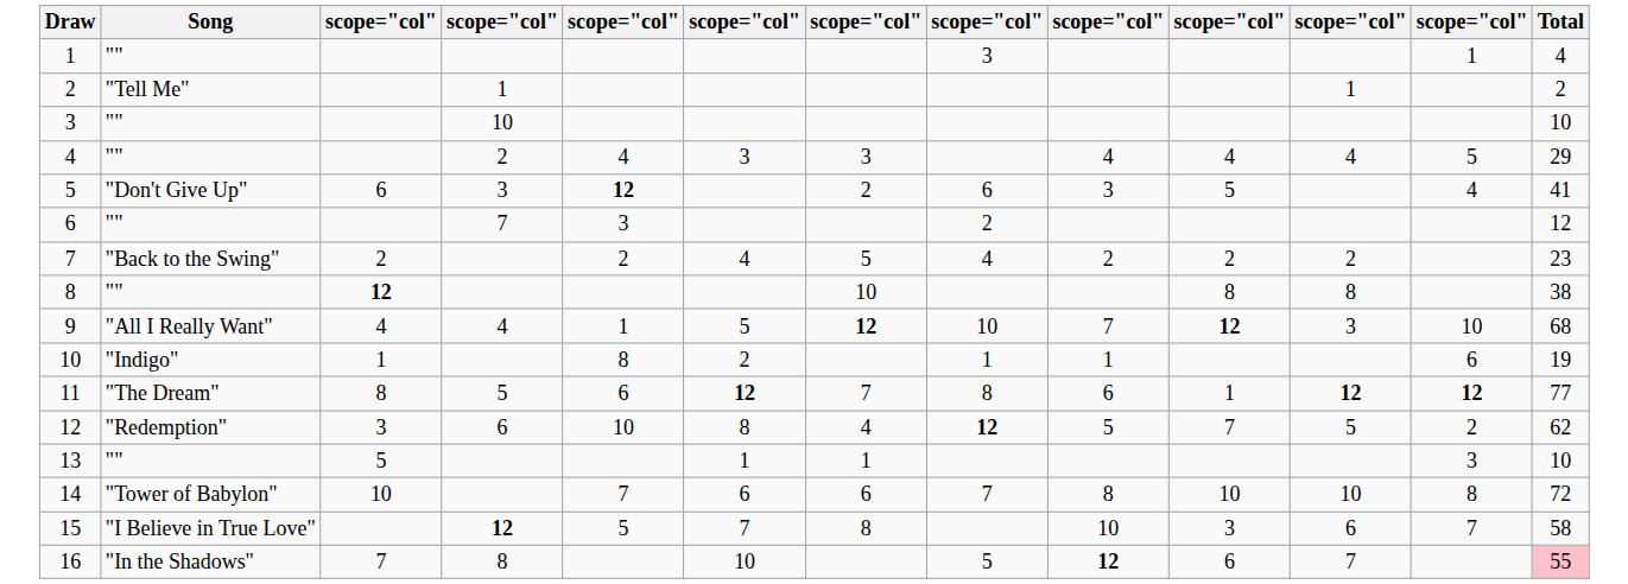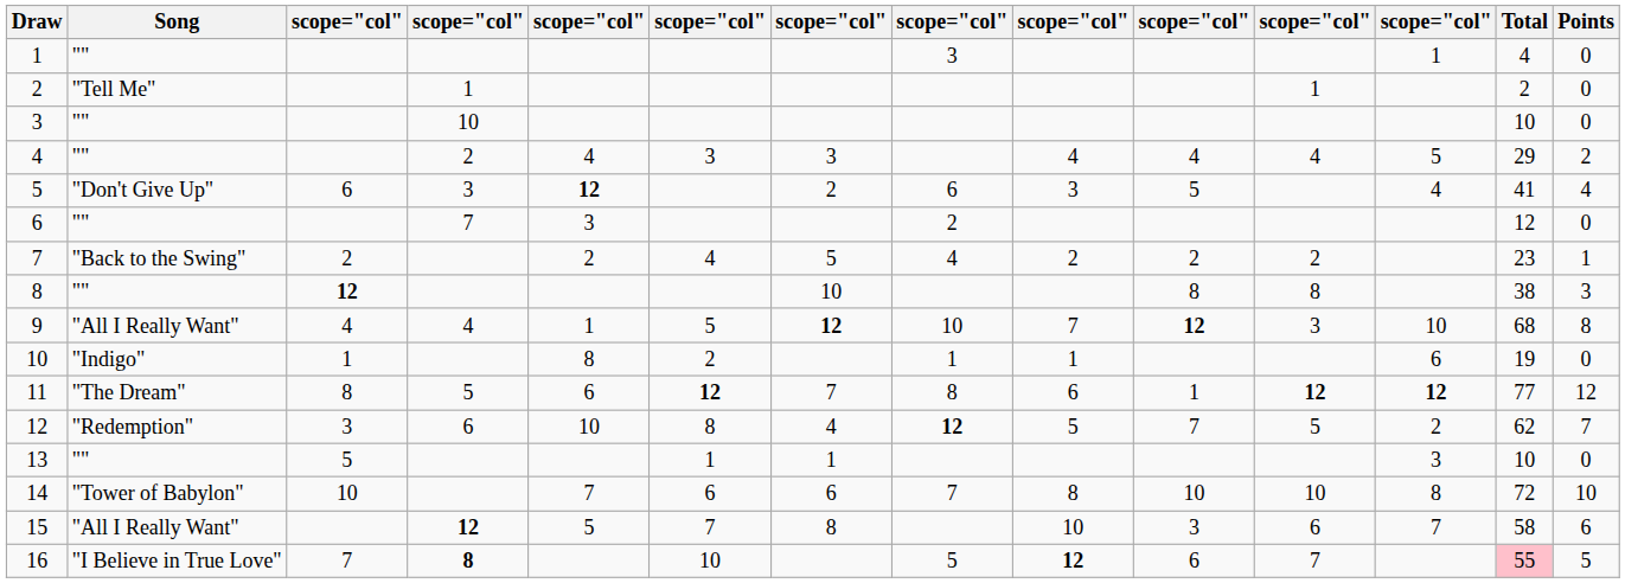+ column: Points | 0 | 0 | 0 | 2 | 4 | 0 | 1 | 3 | 8 | 0 | 12 | 7 | 0 | 10 | 6 | 5
15 | Song: "I Believe in True Love" -> "All I Really Want"
16 | Song: "In the Shadows" -> "I Believe in True Love"
16 | column 4: normal -> bold
